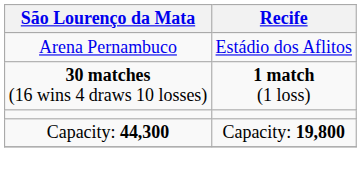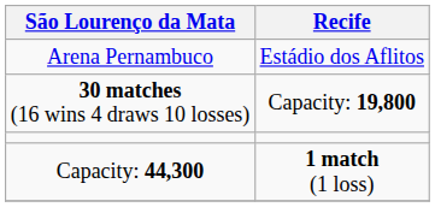row 3 | Recife: 1 match (1 loss) -> Capacity: 19,800
row 5 | Recife: Capacity: 19,800 -> 1 match (1 loss)
